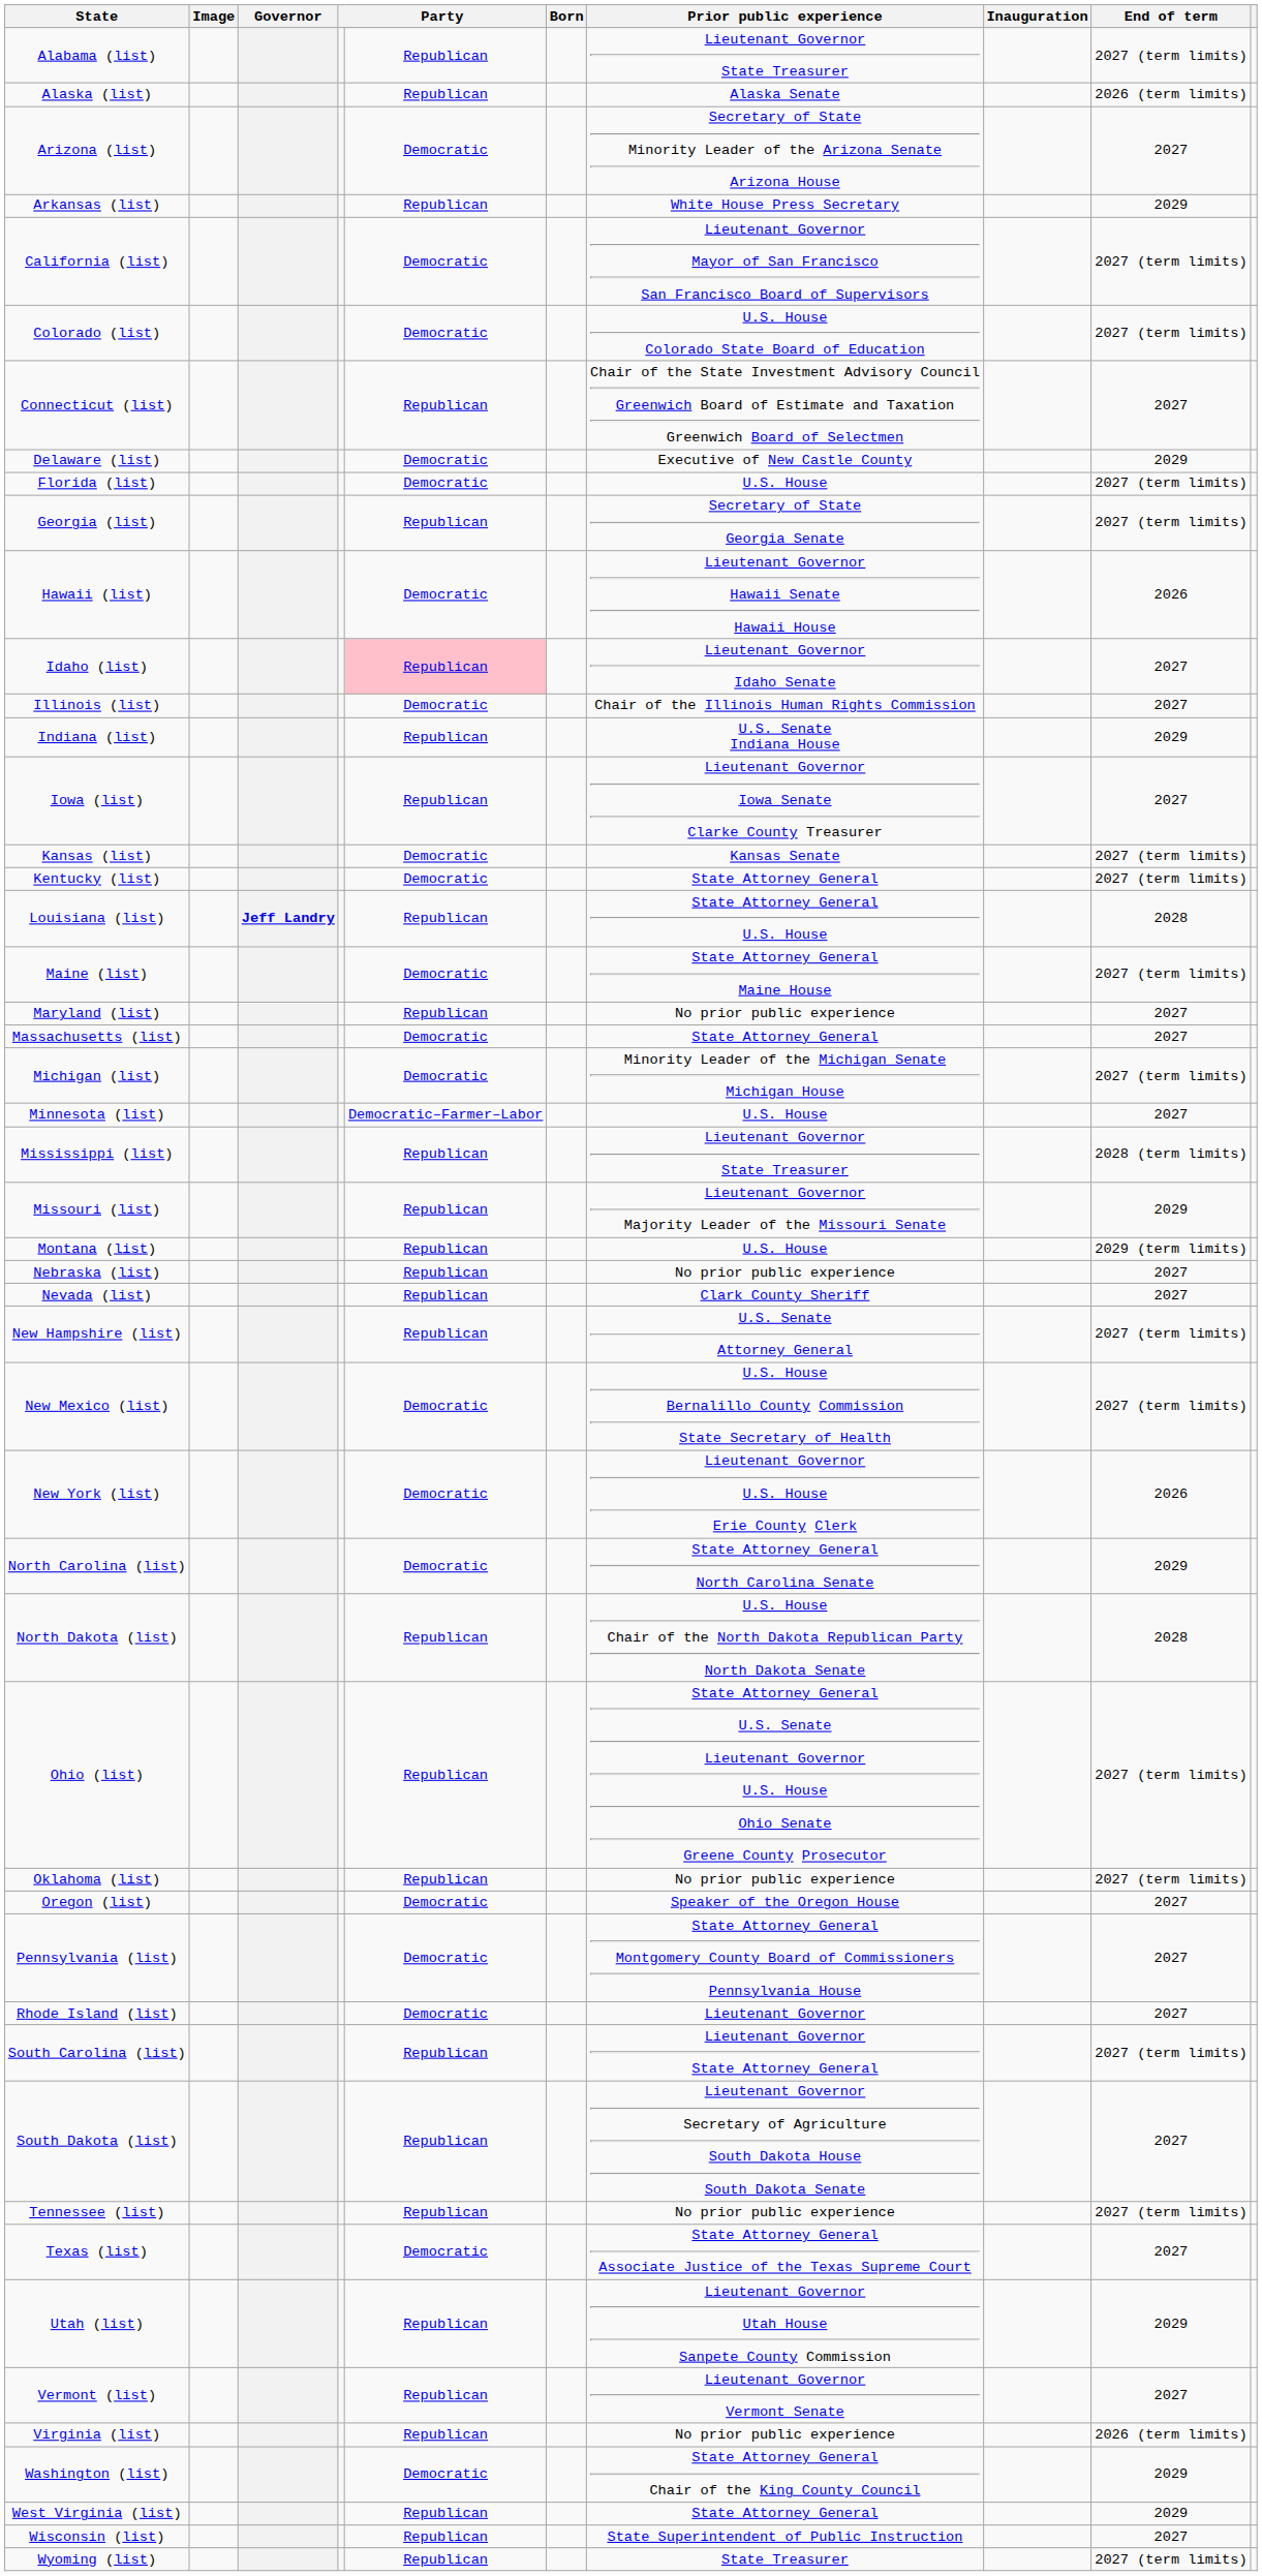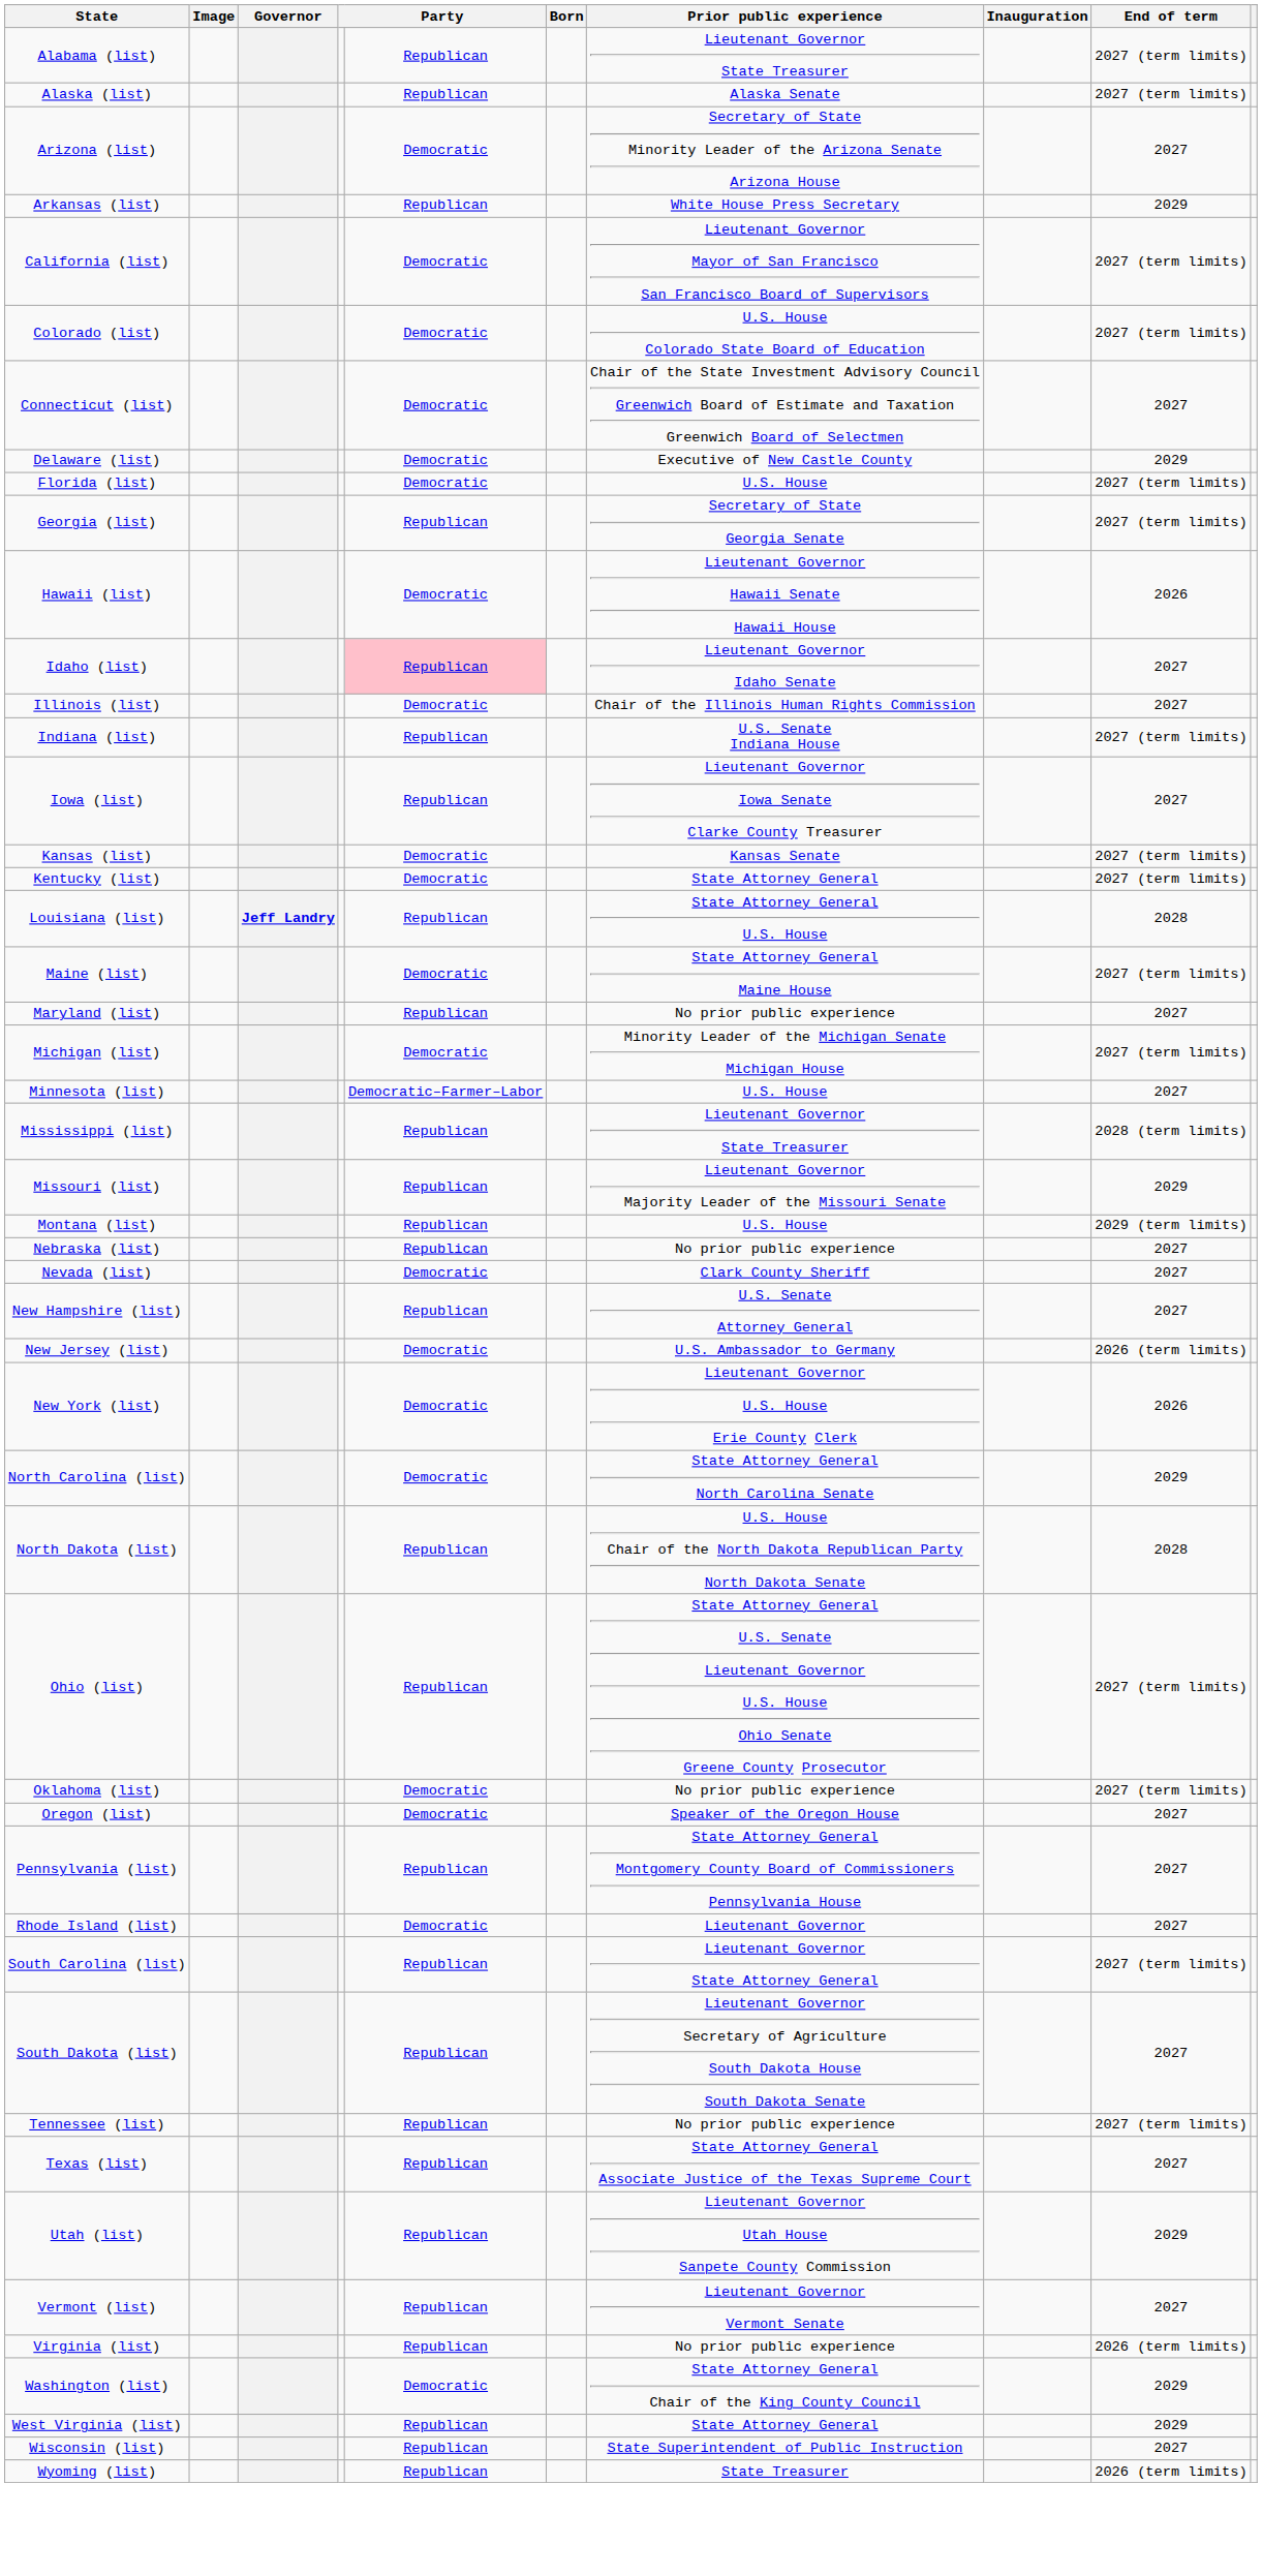Alaska (list) | End of term: 2026 (term limits) -> 2027 (term limits)
Connecticut (list) | column 5: Republican -> Democratic
Indiana (list) | End of term: 2029 -> 2027 (term limits)
- row: Massachusetts (list) | Democratic | State Attorney General | 2027
Nevada (list) | column 5: Republican -> Democratic
New Hampshire (list) | End of term: 2027 (term limits) -> 2027
+ row: New Jersey (list) | Democratic | U.S. Ambassador to Germany | 2026 (term limits)
- row: New Mexico (list) | Democratic | U.S. House Bernalillo County Commission State Secretary of Health | 2027 (term limits)
Oklahoma (list) | column 5: Republican -> Democratic
Pennsylvania (list) | column 5: Democratic -> Republican
Texas (list) | column 5: Democratic -> Republican
Wyoming (list) | End of term: 2027 (term limits) -> 2026 (term limits)
